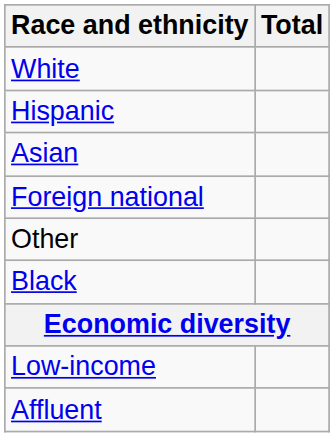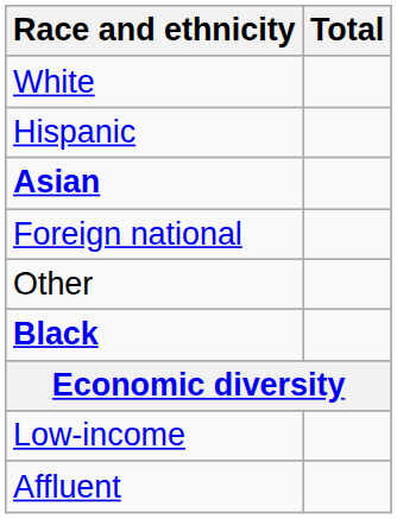Asian | Race and ethnicity: normal -> bold
Black | Race and ethnicity: normal -> bold
